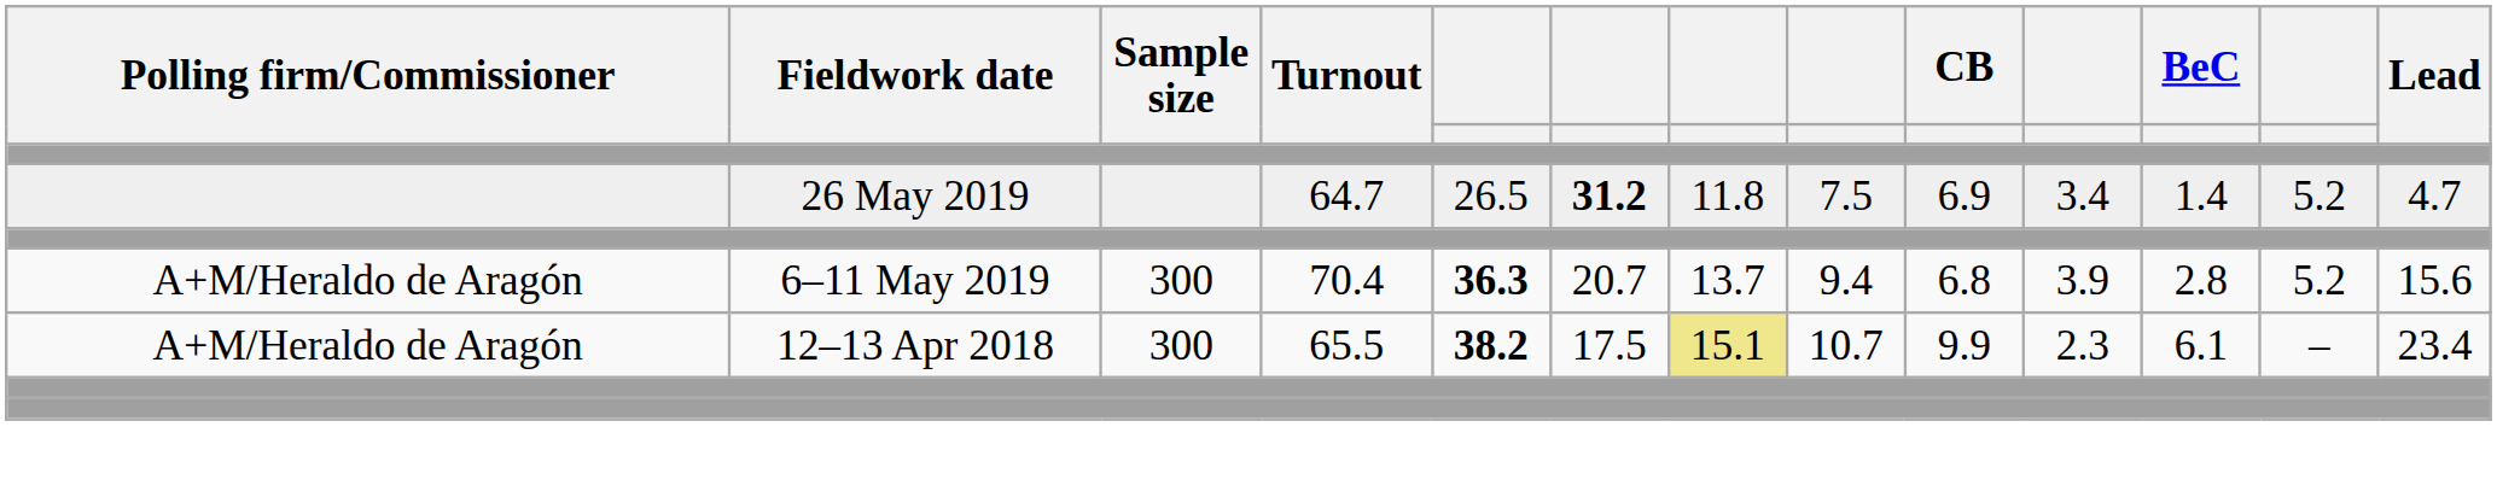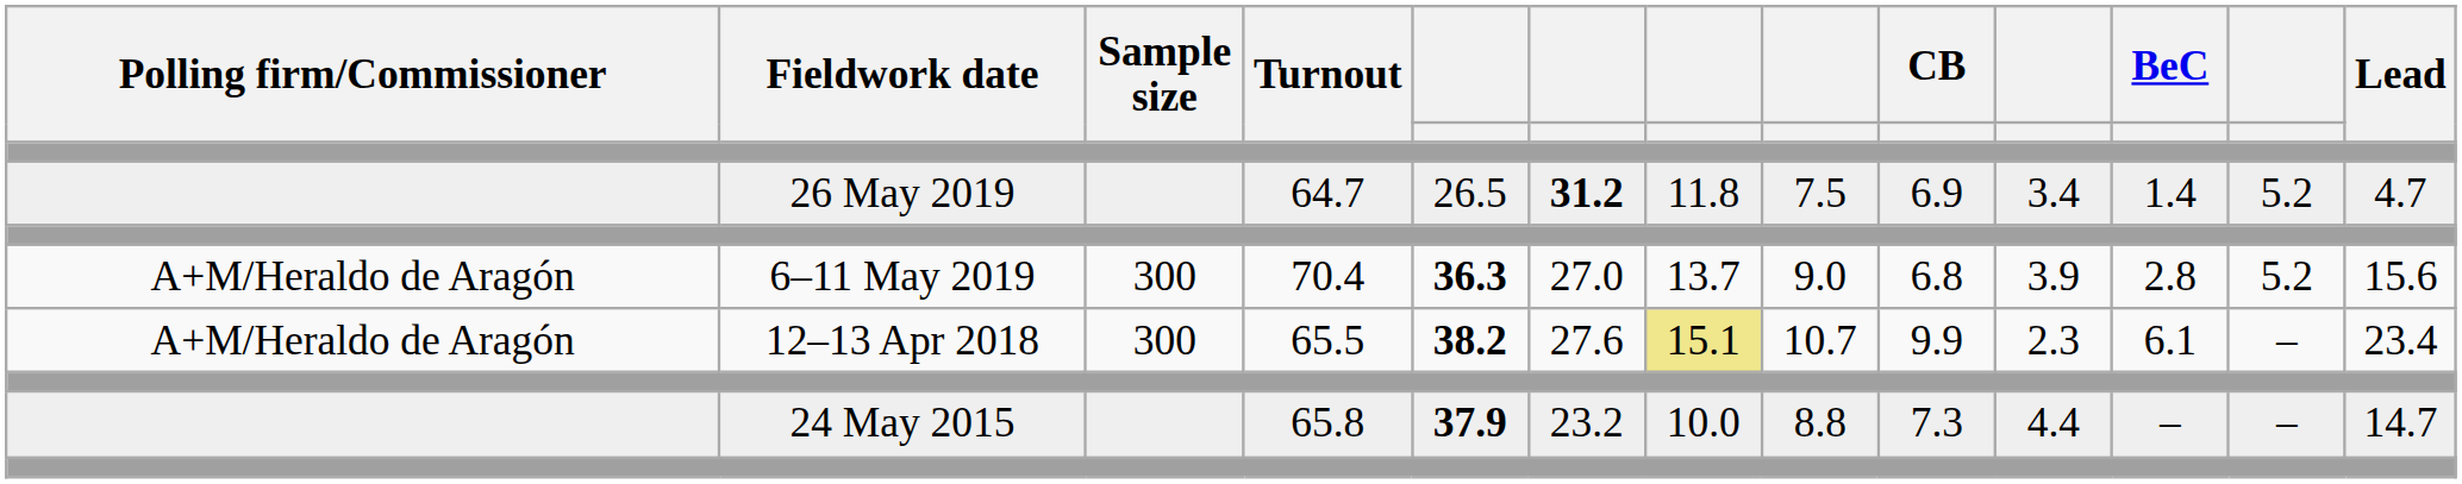6–11 May 2019 | column 6: 20.7 -> 27.0
6–11 May 2019 | column 8: 9.4 -> 9.0
12–13 Apr 2018 | column 6: 17.5 -> 27.6
+ row: 24 May 2015 | 65.8 | 37.9 | 23.2 | 10.0 | 8.8 | 7.3 | 4.4 | – | – | 14.7
